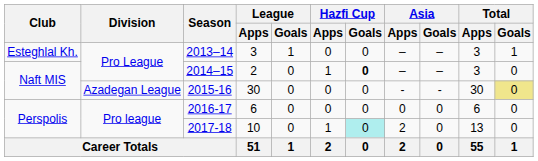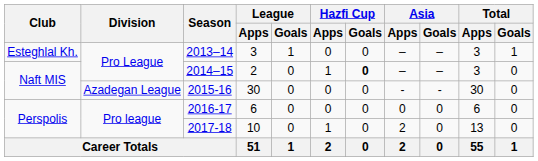2015-16 | Total / Goals: khaki background -> no background
2017-18 | Hazfi Cup / Goals: paleturquoise background -> no background
